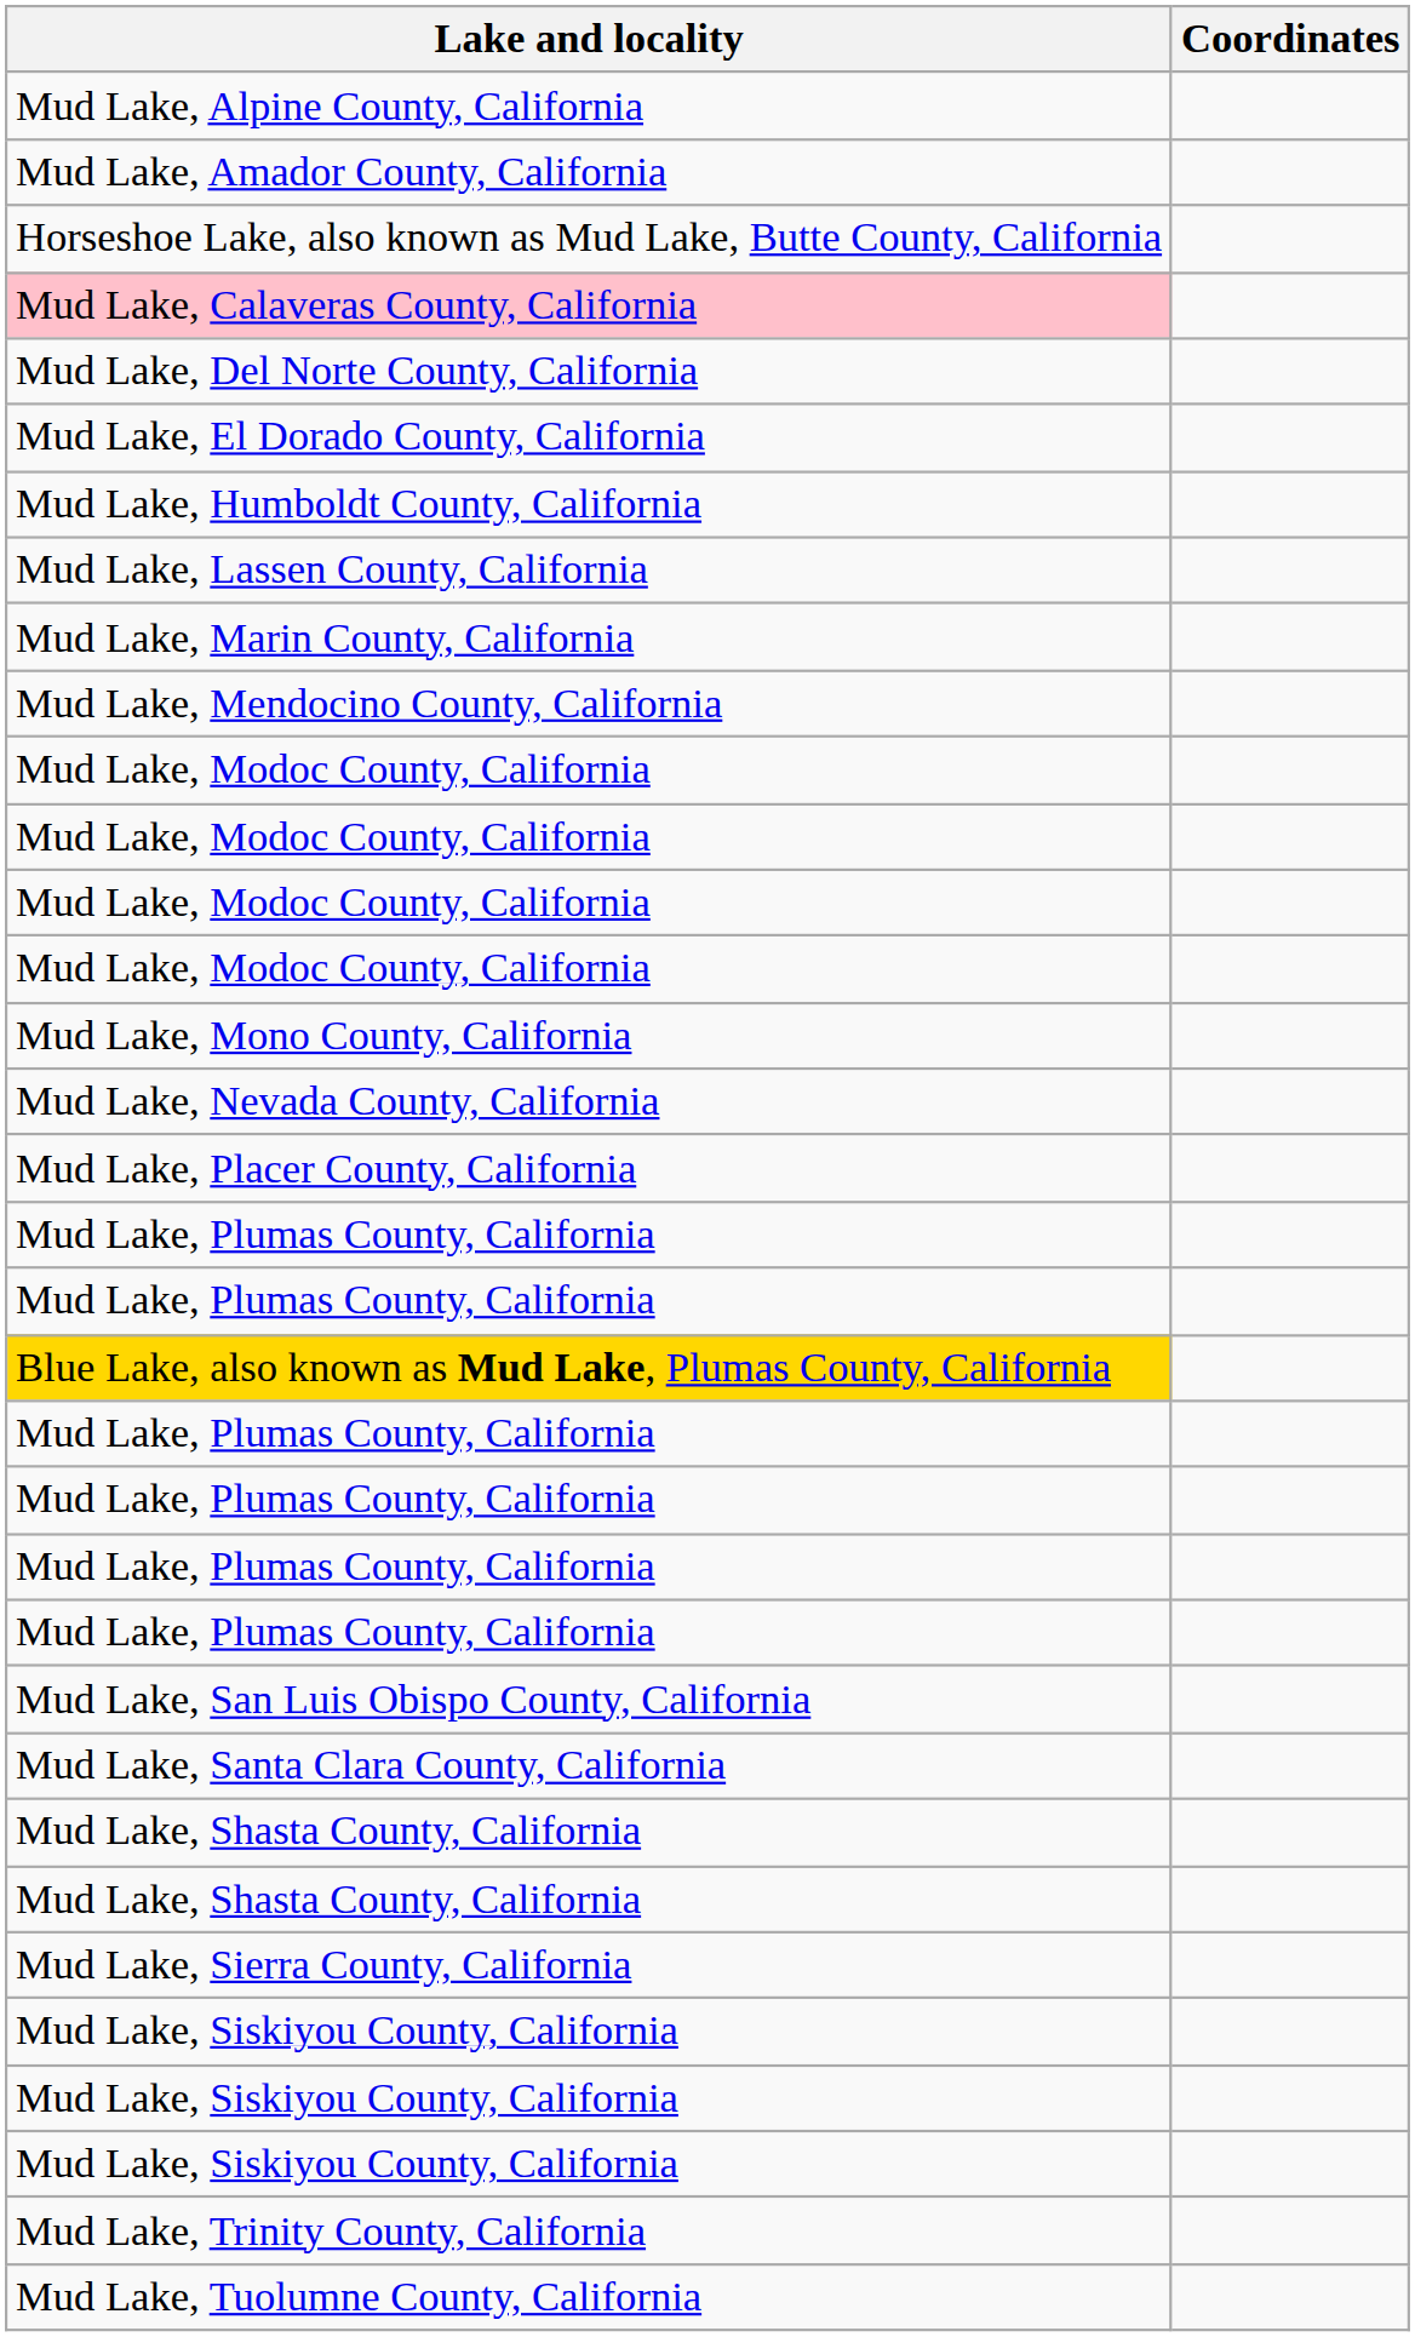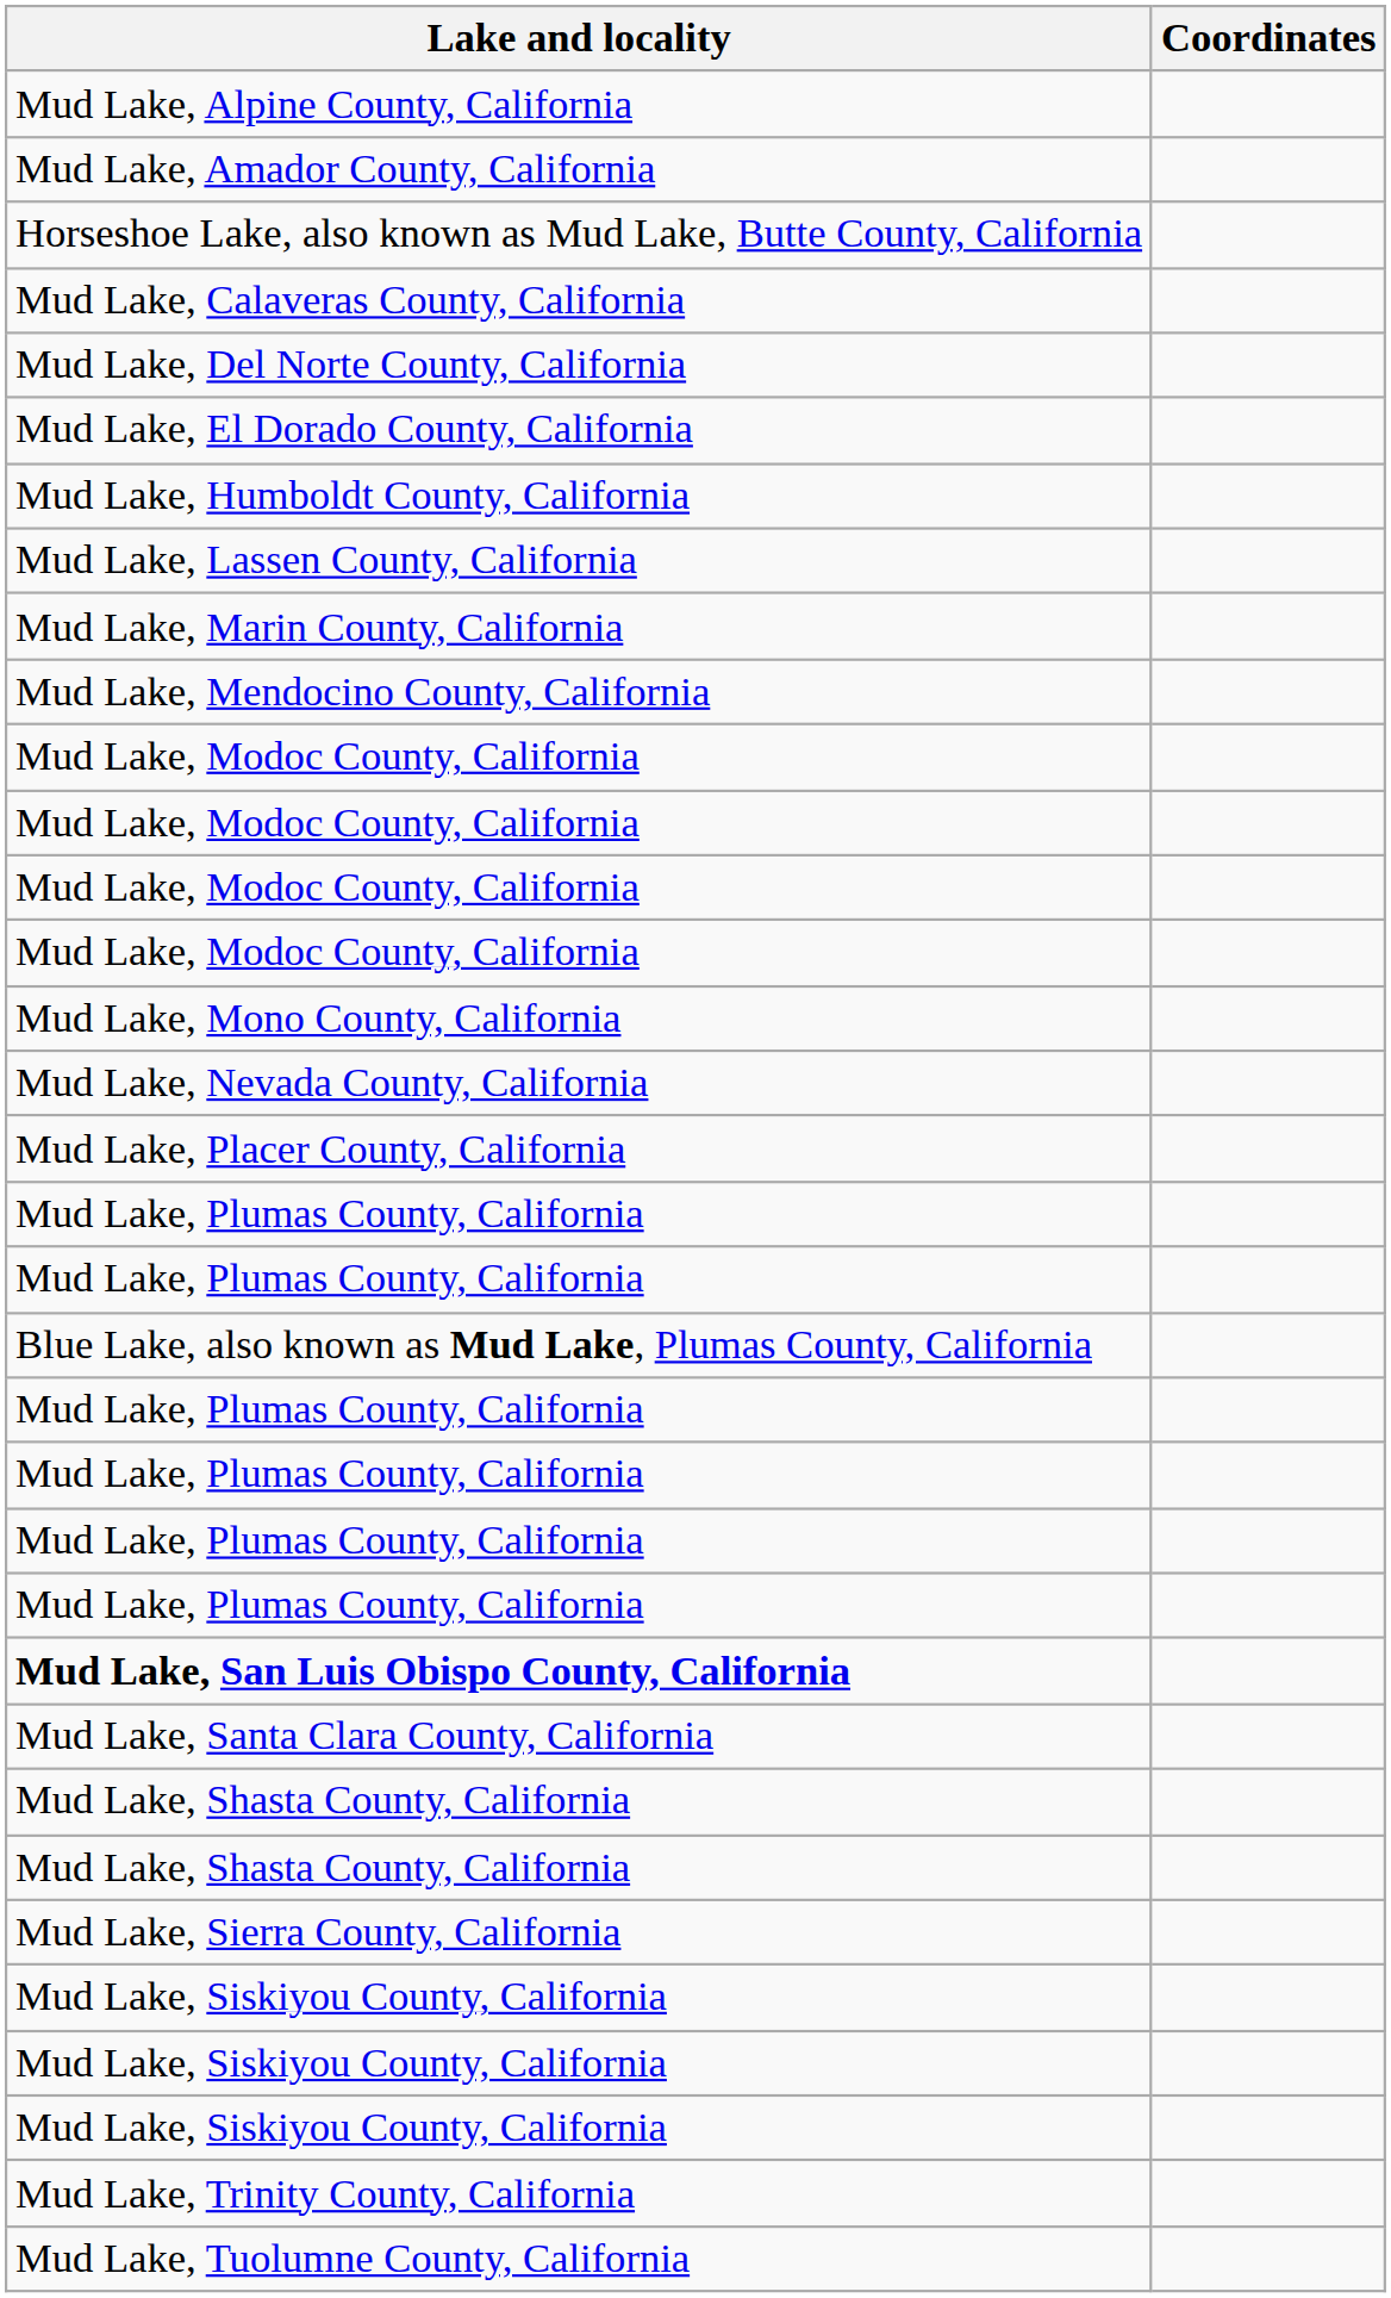row 5 | Lake and locality: pink background -> no background
row 21 | Lake and locality: gold background -> no background
row 26 | Lake and locality: normal -> bold
